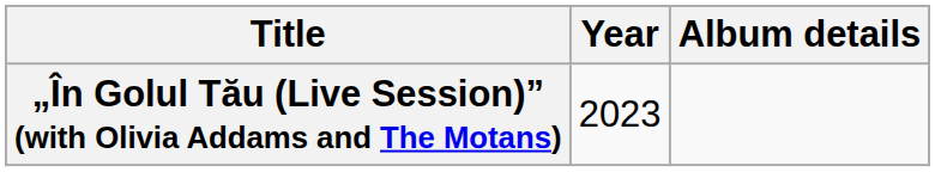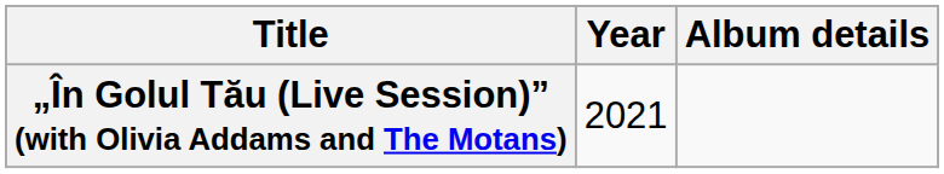row 2 | Year: 2023 -> 2021
